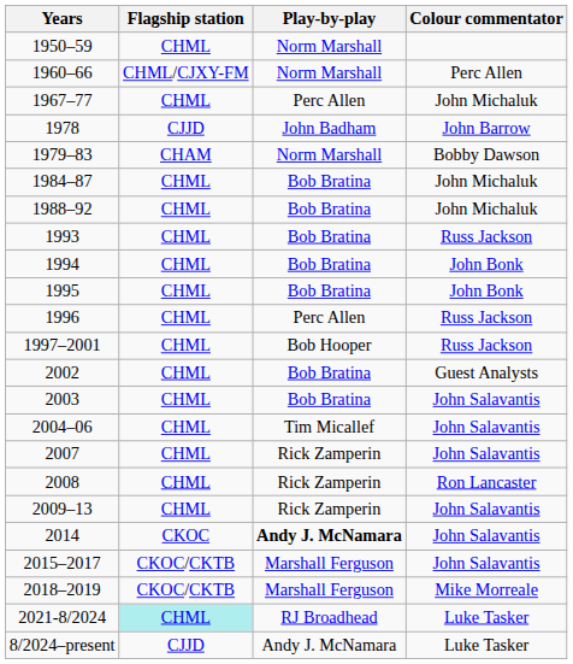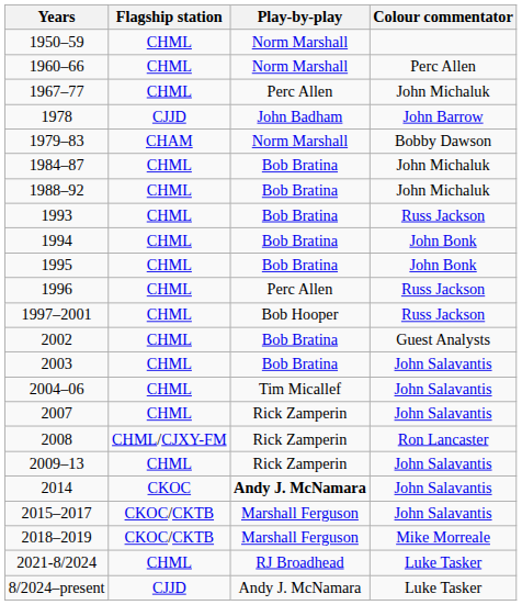1960–66 | Flagship station: CHML/CJXY-FM -> CHML
2008 | Flagship station: CHML -> CHML/CJXY-FM
2021-8/2024 | Flagship station: paleturquoise background -> no background
